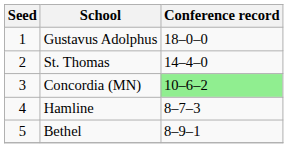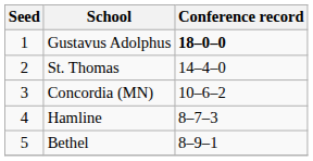Gustavus Adolphus | Conference record: normal -> bold
Concordia (MN) | Conference record: lightgreen background -> no background
